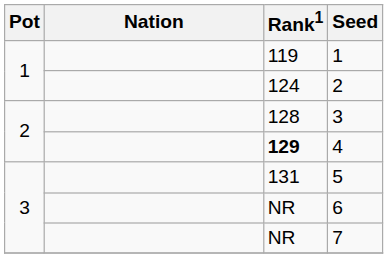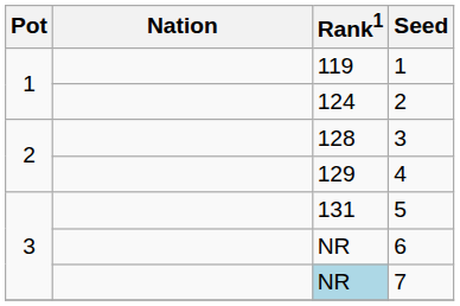4 | Rank1: bold -> normal
7 | Rank1: no background -> lightblue background
